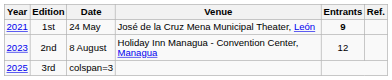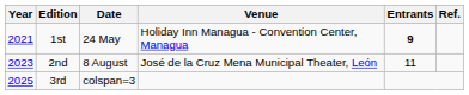1st | Venue: José de la Cruz Mena Municipal Theater, León -> Holiday Inn Managua - Convention Center, Managua
2nd | Venue: Holiday Inn Managua - Convention Center, Managua -> José de la Cruz Mena Municipal Theater, León
2nd | Entrants: 12 -> 11
